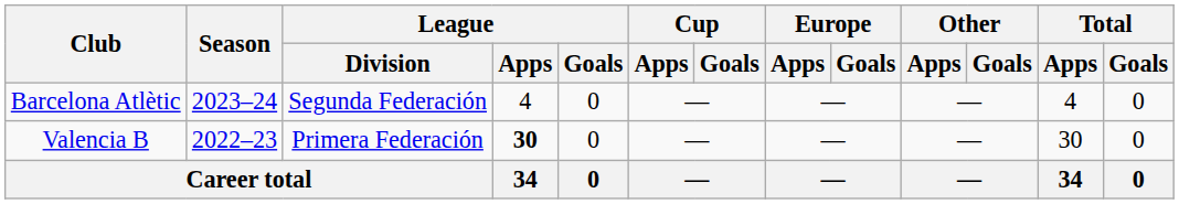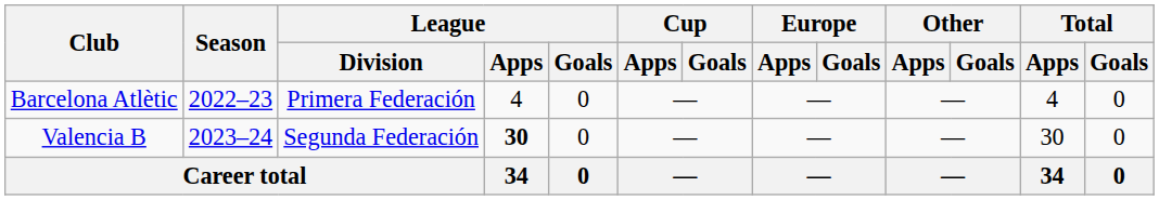Barcelona Atlètic | Season: 2023–24 -> 2022–23
Barcelona Atlètic | League / Division: Segunda Federación -> Primera Federación
Valencia B | Season: 2022–23 -> 2023–24
Valencia B | League / Division: Primera Federación -> Segunda Federación
